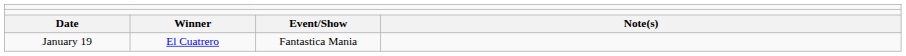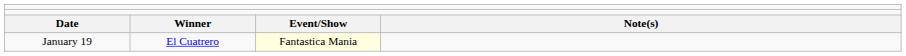January 19 | column 3: no background -> lightyellow background
